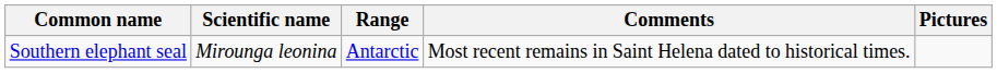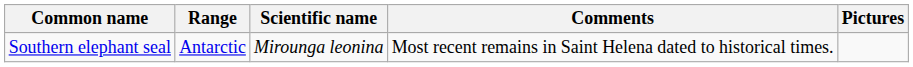columns swapped: Scientific name <-> Range
